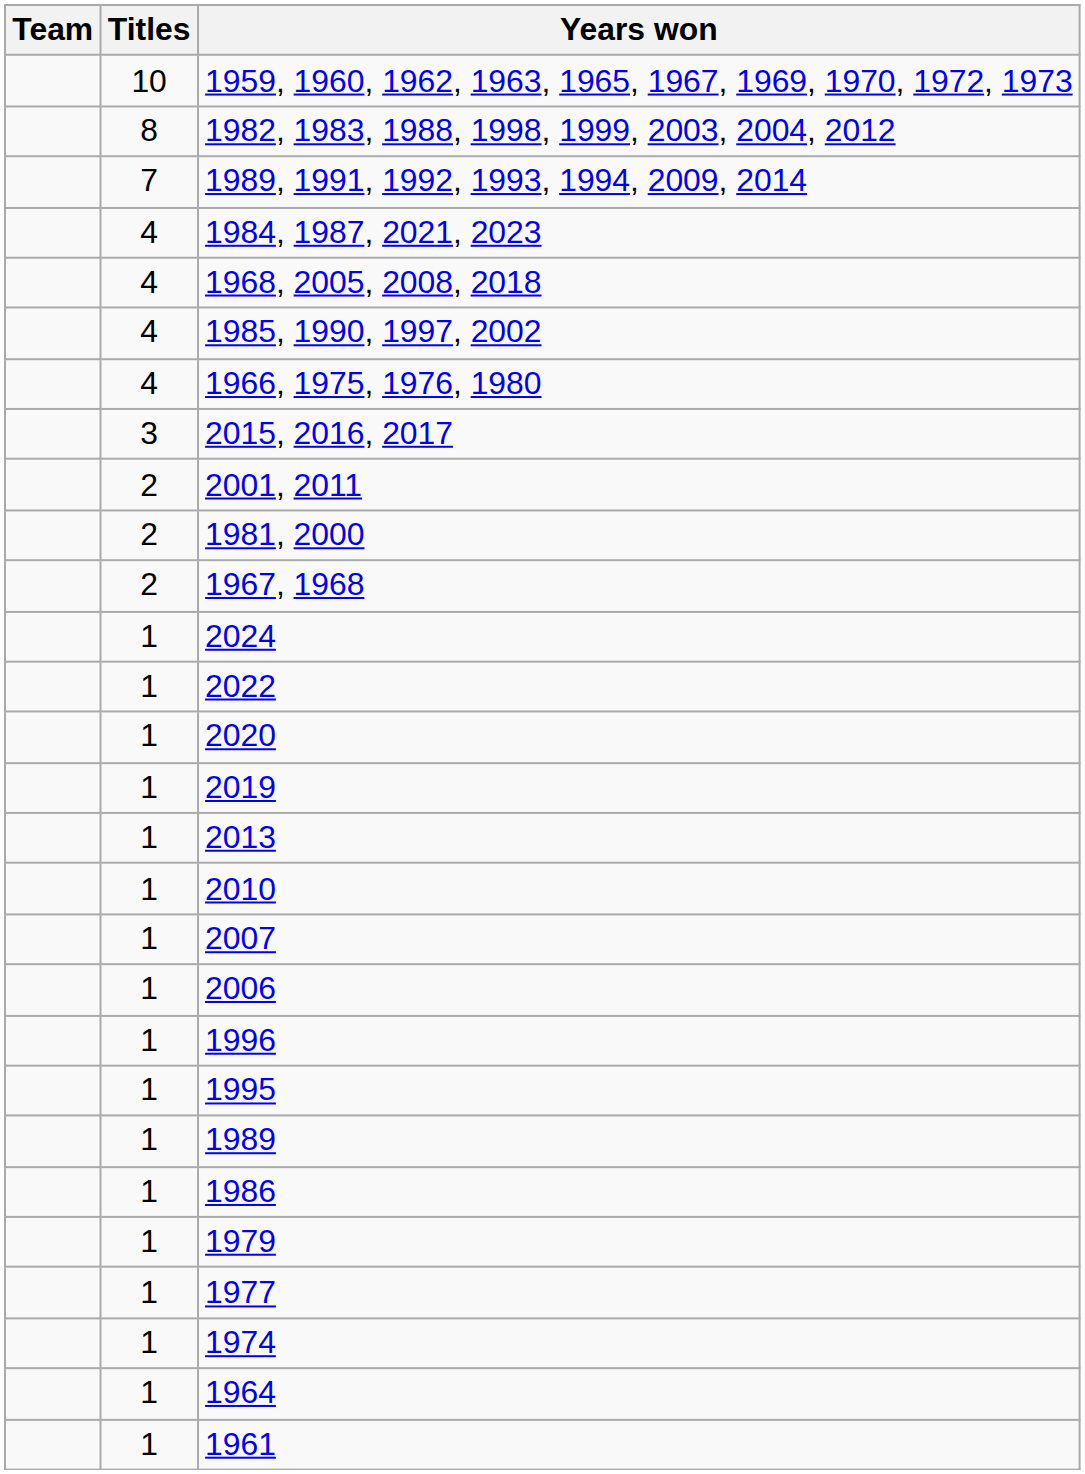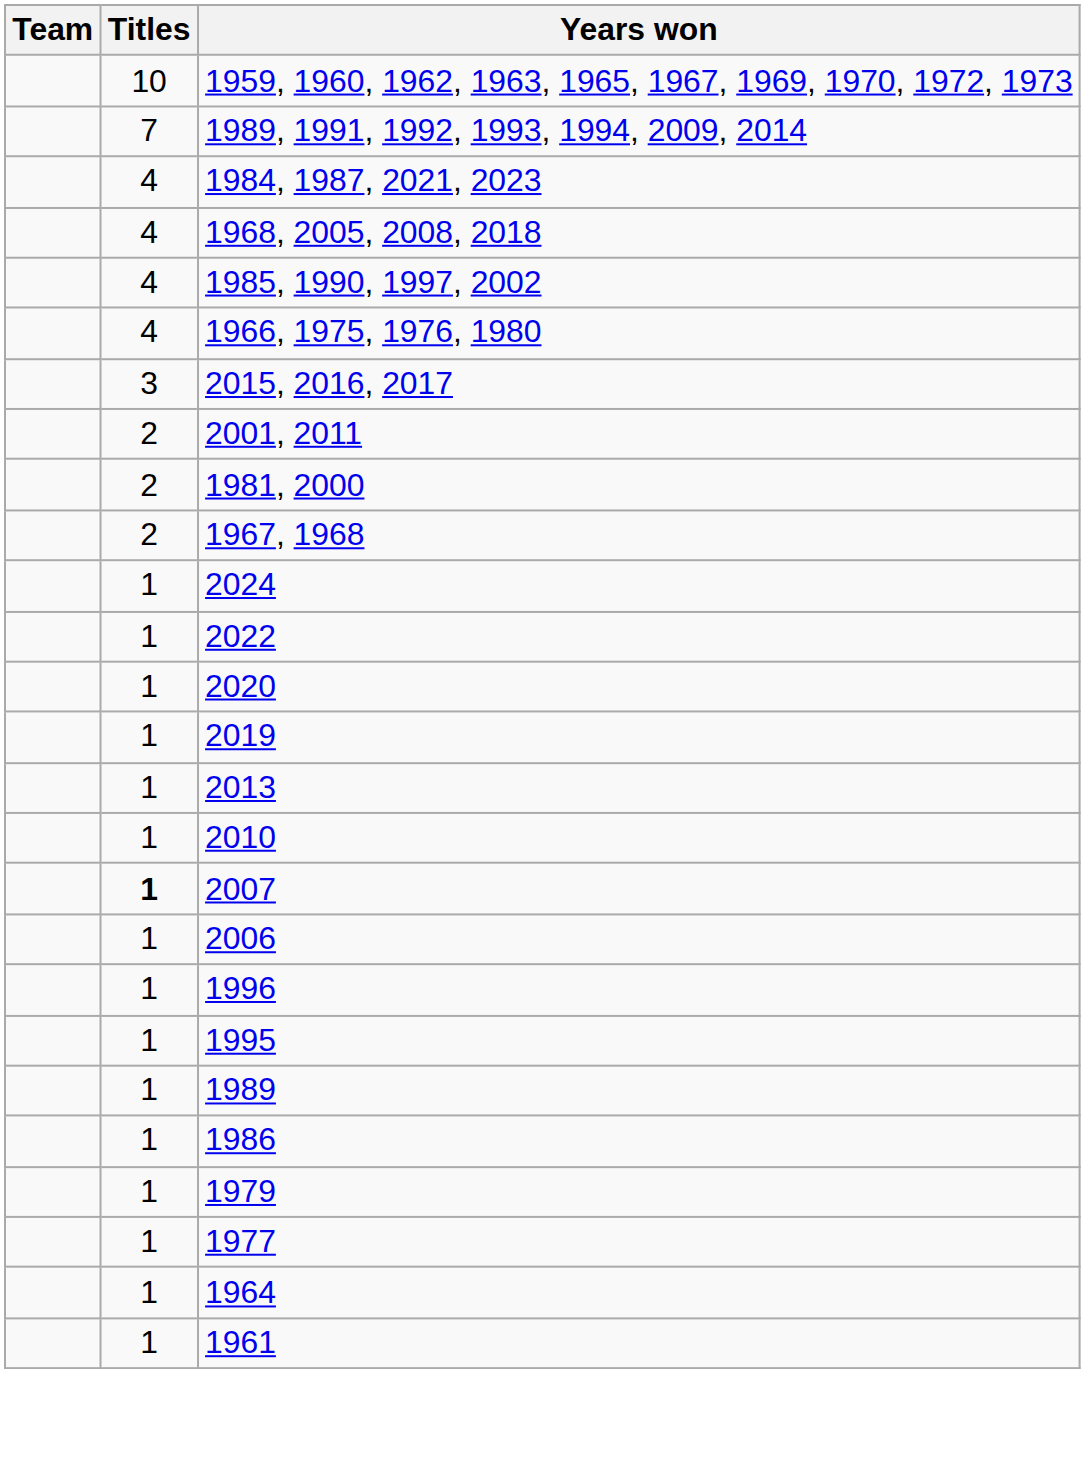- row: 8 | 1982, 1983, 1988, 1998, 1999, 2003, 2004, 2012
2007 | Titles: normal -> bold
- row: 1 | 1974
